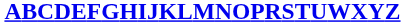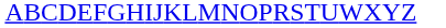row 1 | column 1: bold -> normal
